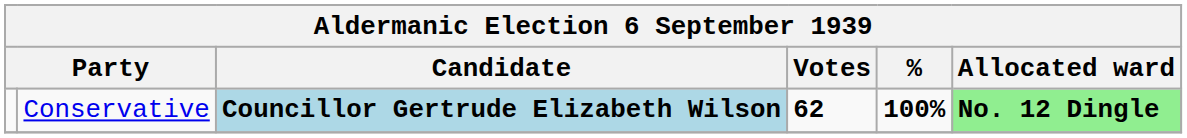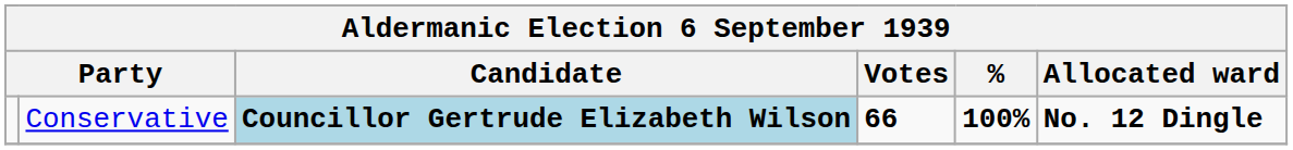Conservative | Votes: 62 -> 66
Conservative | Allocated ward: lightgreen background -> no background
